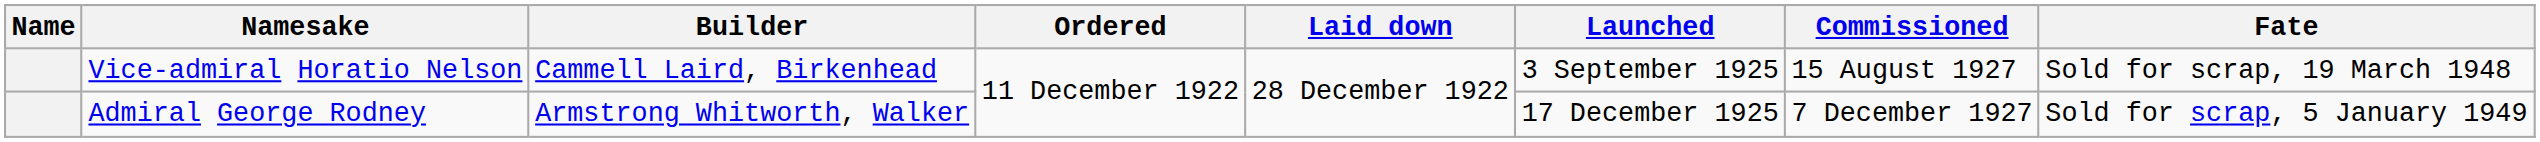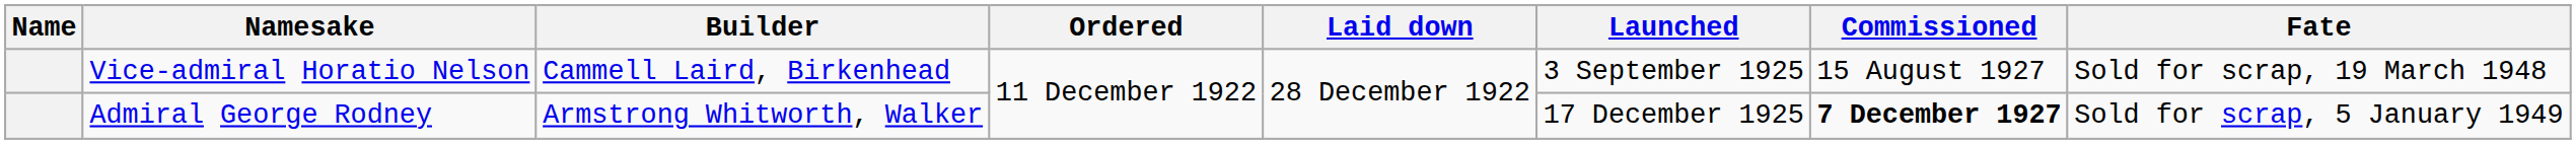Admiral George Rodney | Commissioned: normal -> bold
